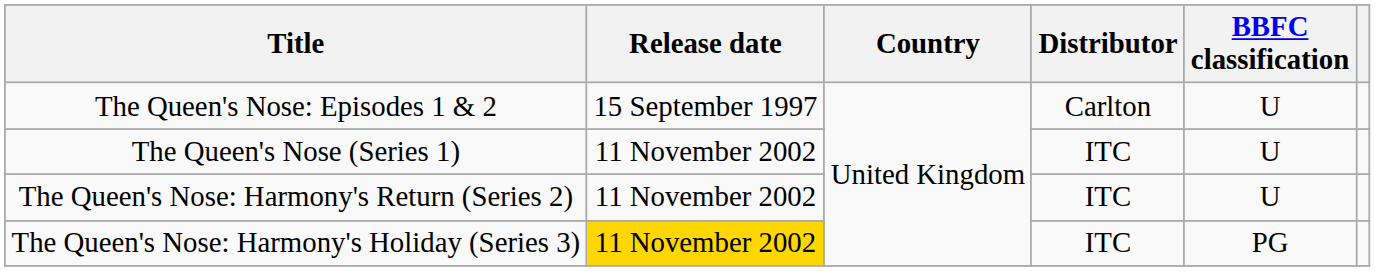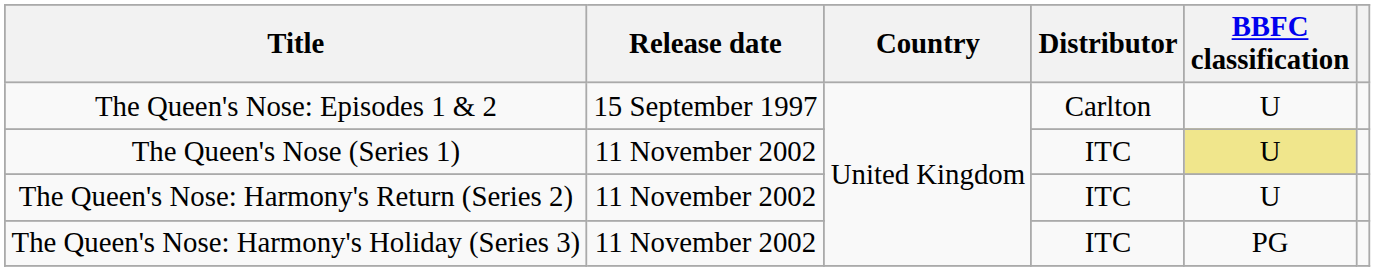The Queen's Nose (Series 1) | BBFC classification: no background -> khaki background
The Queen's Nose: Harmony's Holiday (Series 3) | Release date: gold background -> no background
